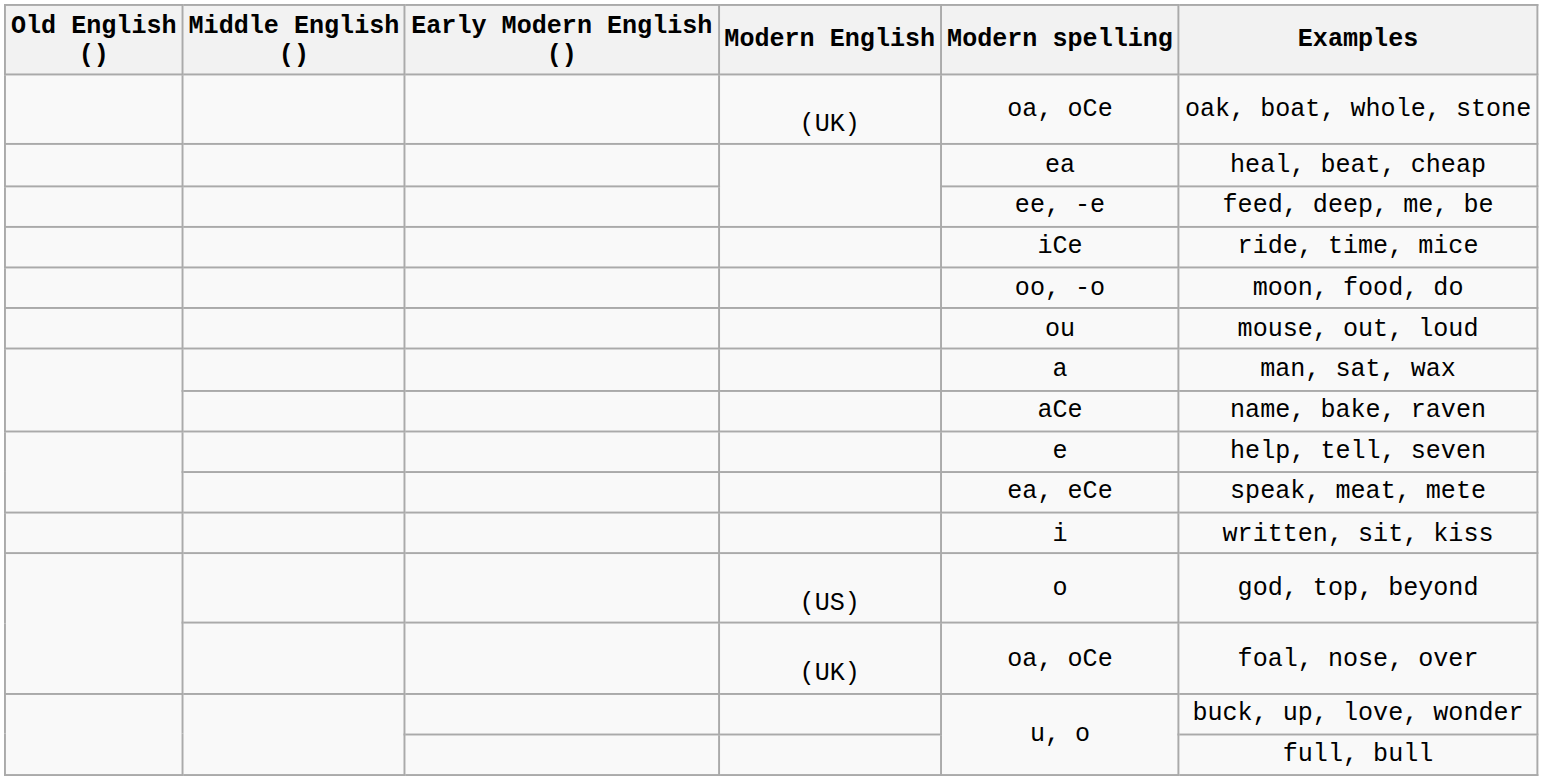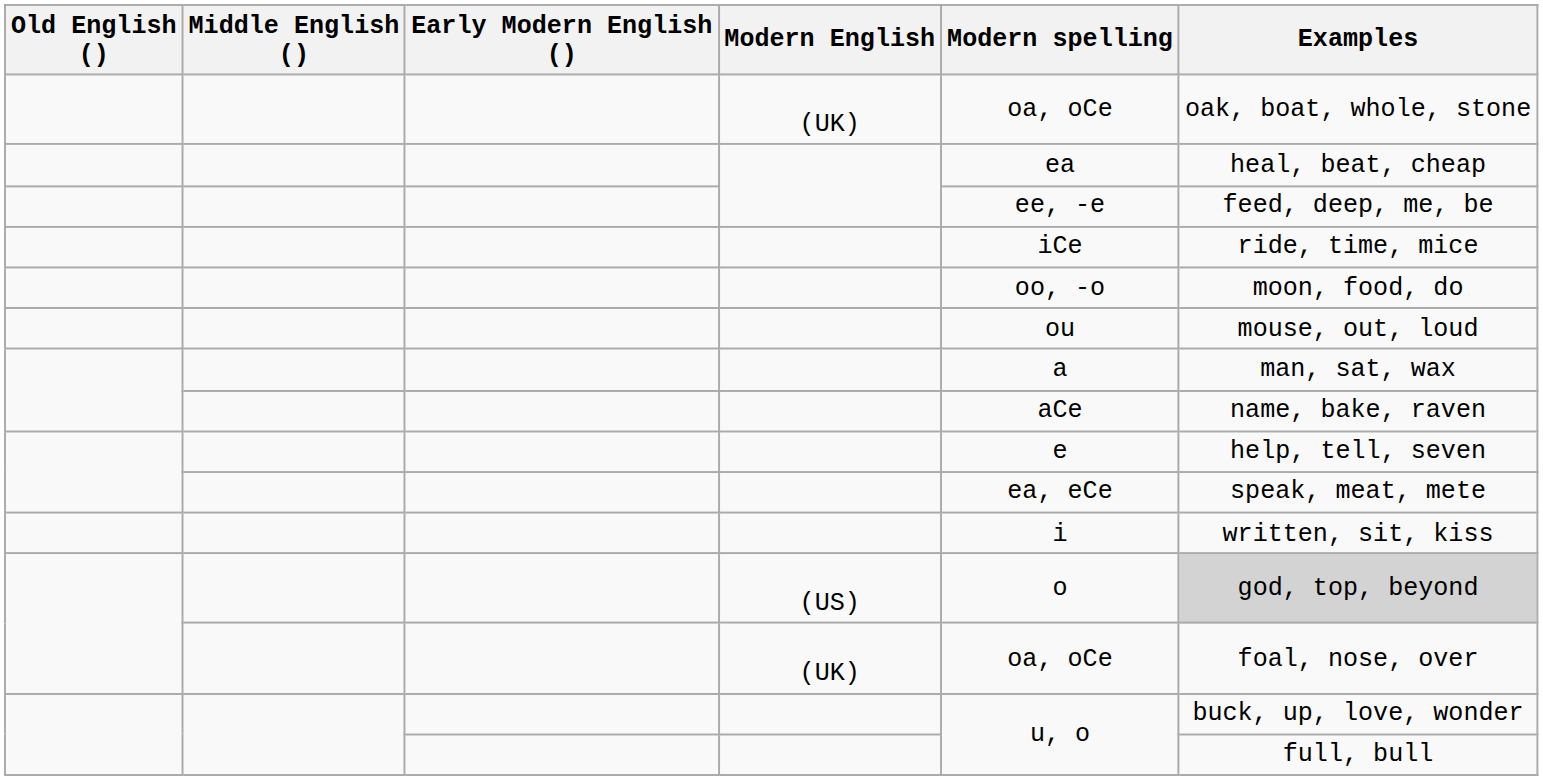(US) | Examples: no background -> lightgrey background
